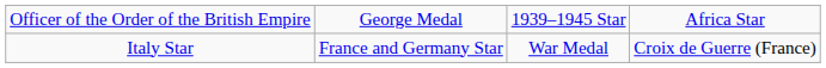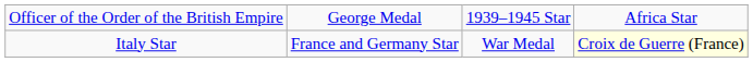Italy Star | column 4: no background -> lightyellow background
